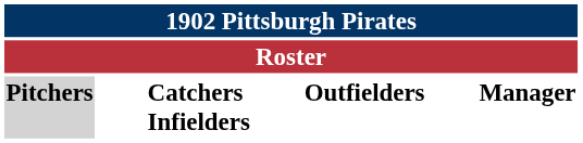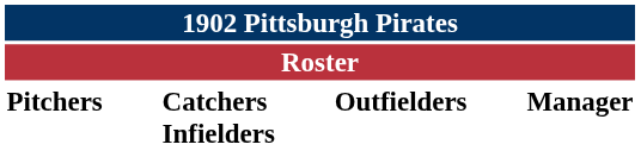Pitchers | column 1: lightgrey background -> no background
